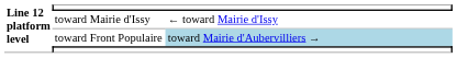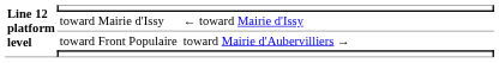toward Front Populaire | column 3: lightblue background -> no background
